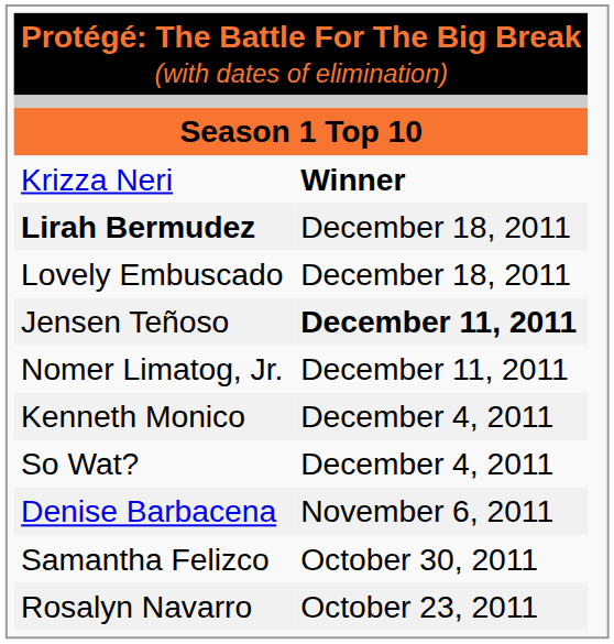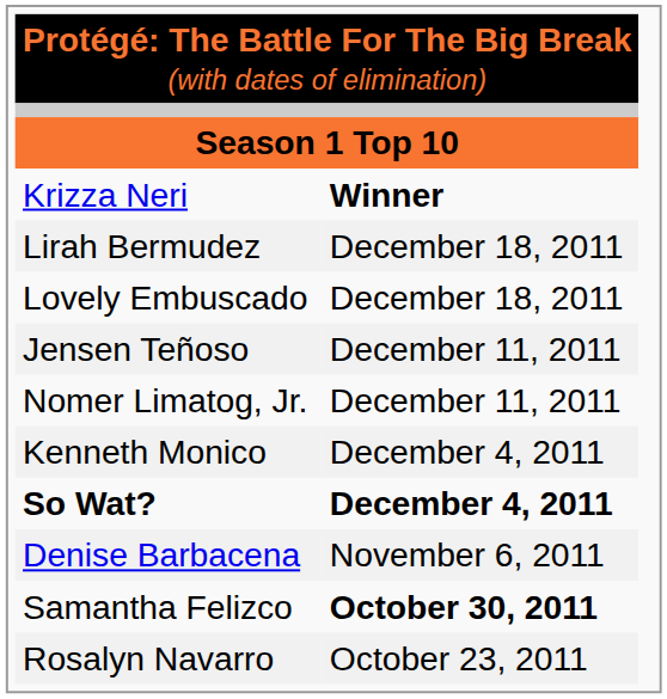Lirah Bermudez | column 1: bold -> normal
Jensen Teñoso | column 2: bold -> normal
So Wat? | column 1: normal -> bold
So Wat? | column 2: normal -> bold
Samantha Felizco | column 2: normal -> bold
